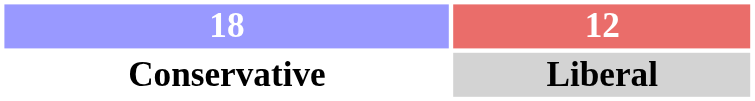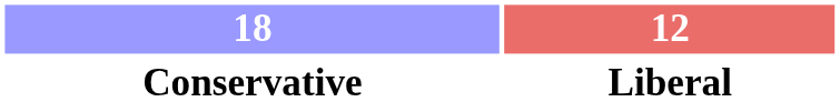Conservative | 12: lightgrey background -> no background
